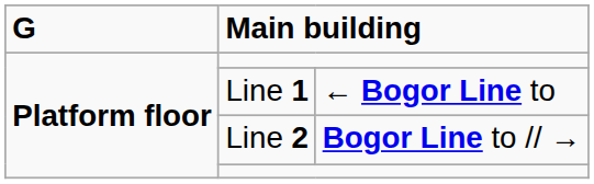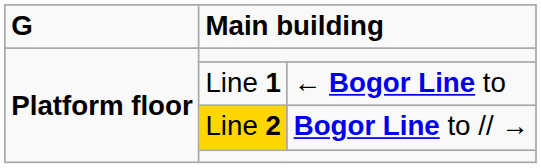Line 2 | column 2: no background -> gold background
